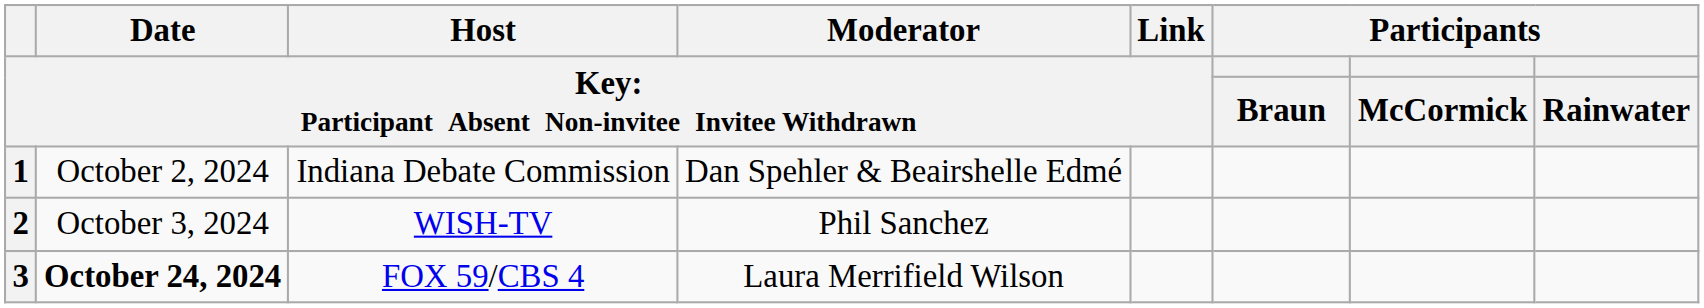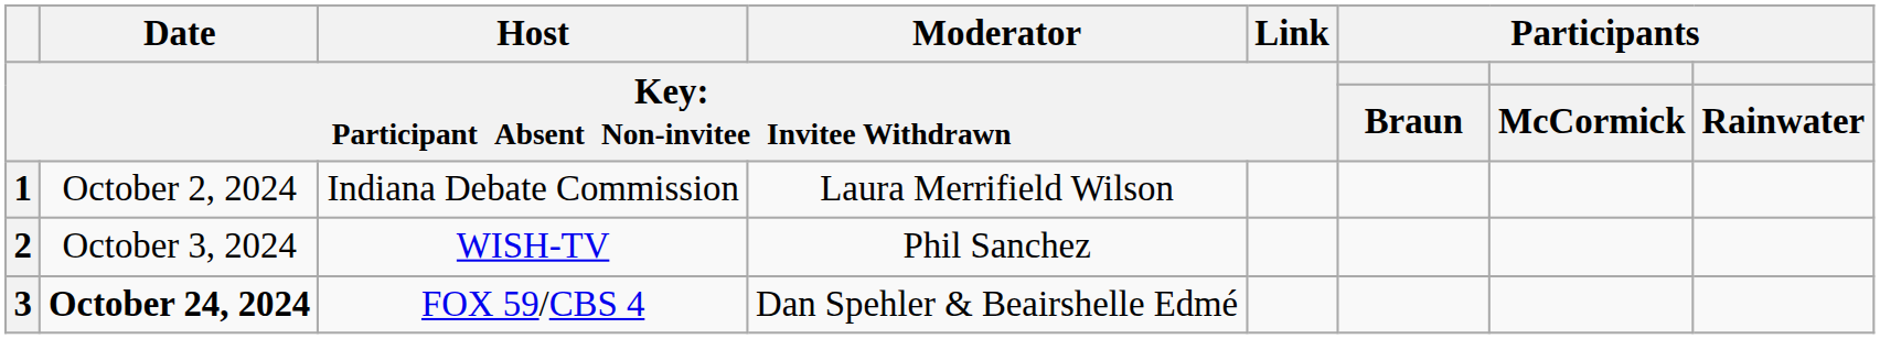1 | column 4: Dan Spehler & Beairshelle Edmé -> Laura Merrifield Wilson
3 | column 4: Laura Merrifield Wilson -> Dan Spehler & Beairshelle Edmé
